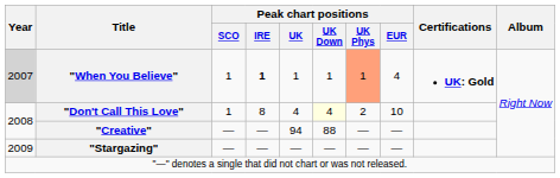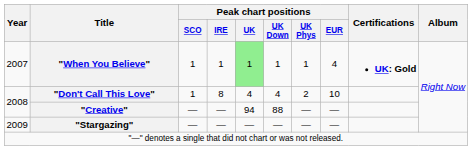"When You Believe" | Year: lightgrey background -> no background
"When You Believe" | Peak chart positions / IRE: bold -> normal
"When You Believe" | Peak chart positions / UK: no background -> lightgreen background
"When You Believe" | Peak chart positions / UK Phys: lightsalmon background -> no background
"Don't Call This Love" | Peak chart positions / UK Down: lightyellow background -> no background
